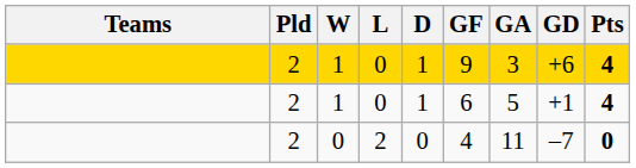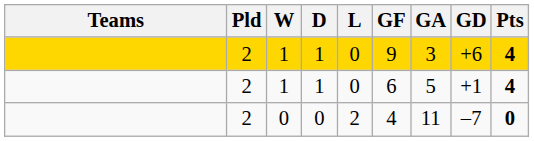columns swapped: D <-> L
